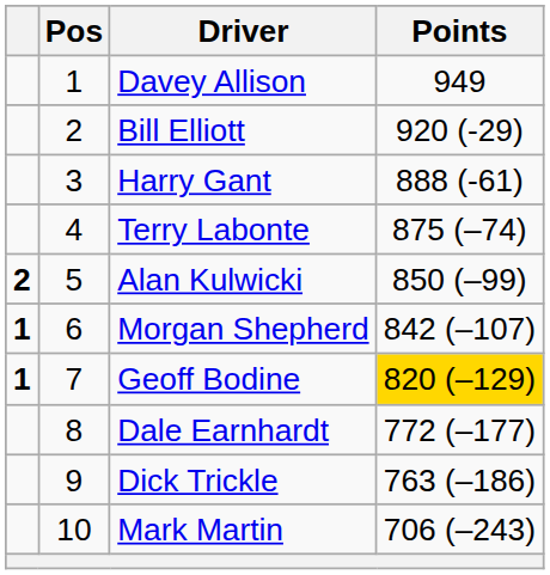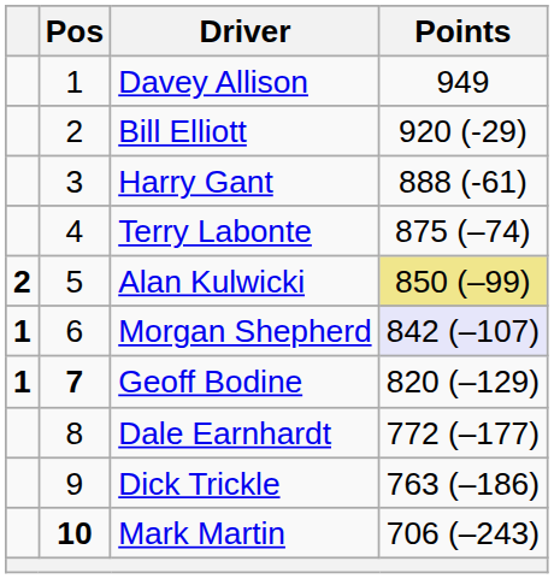Alan Kulwicki | Points: no background -> khaki background
Morgan Shepherd | Points: no background -> lavender background
Geoff Bodine | Pos: normal -> bold
Geoff Bodine | Points: gold background -> no background
Mark Martin | Pos: normal -> bold
